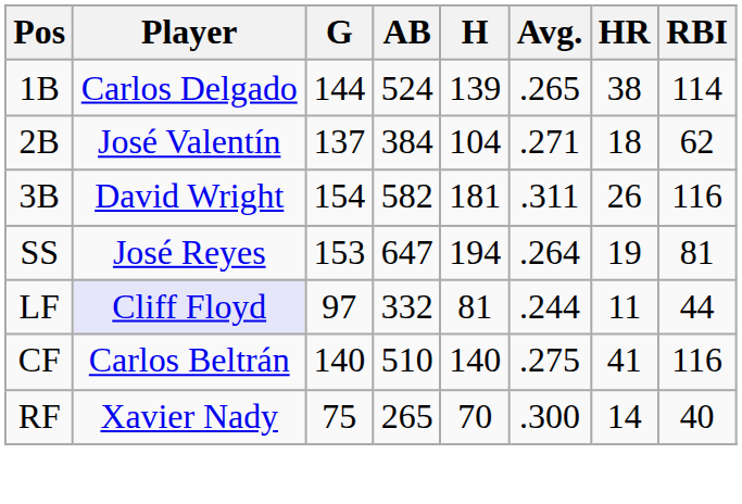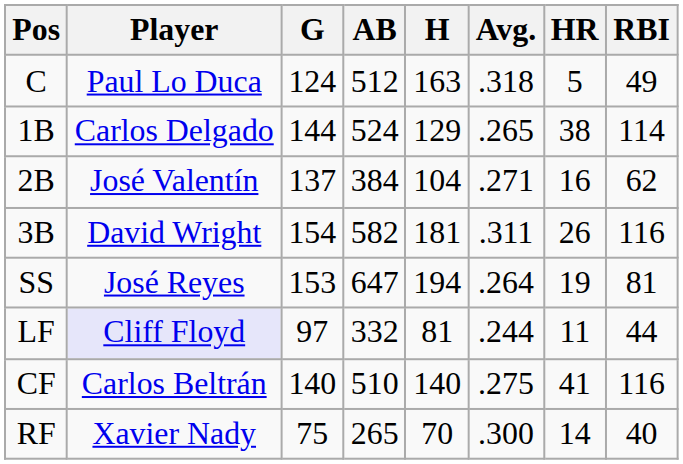+ row: C | Paul Lo Duca | 124 | 512 | 163 | .318 | 5 | 49
1B | H: 139 -> 129
2B | HR: 18 -> 16
